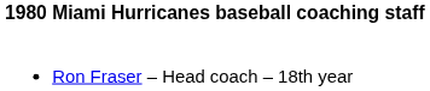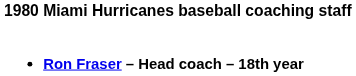Ron Fraser – Head coach – 18th year | column 1: normal -> bold
